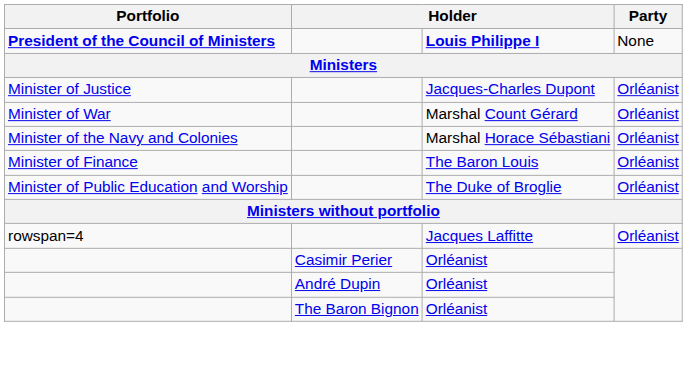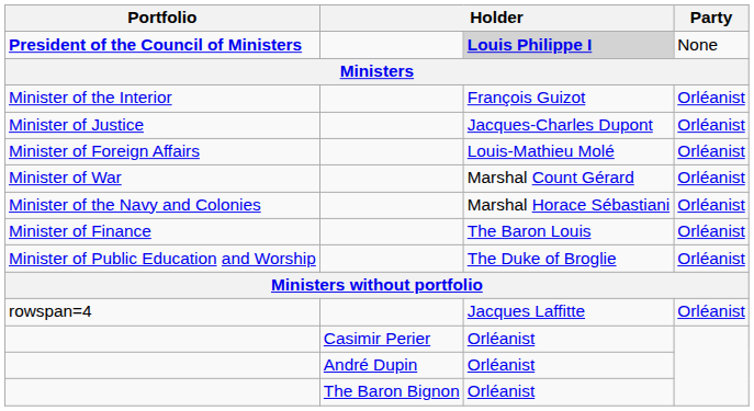President of the Council of Ministers | column 3: no background -> lightgrey background
+ row: Minister of the Interior | François Guizot | Orléanist
+ row: Minister of Foreign Affairs | Louis-Mathieu Molé | Orléanist
